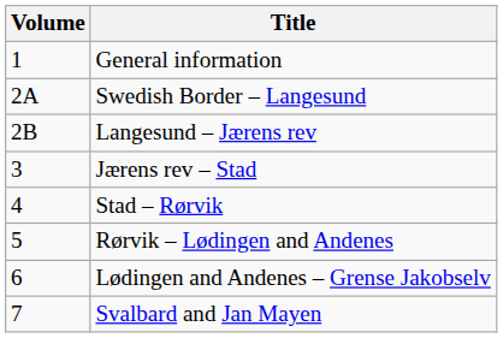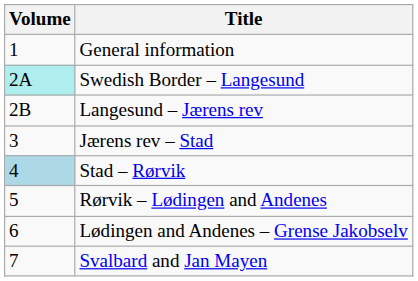Swedish Border – Langesund | Volume: no background -> paleturquoise background
Stad – Rørvik | Volume: no background -> lightblue background
